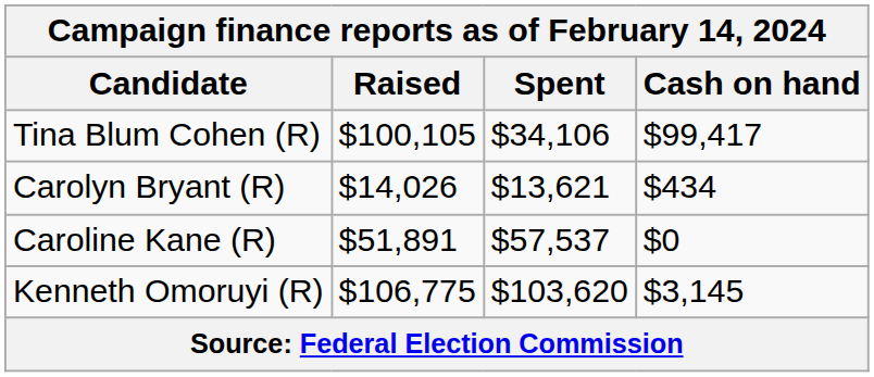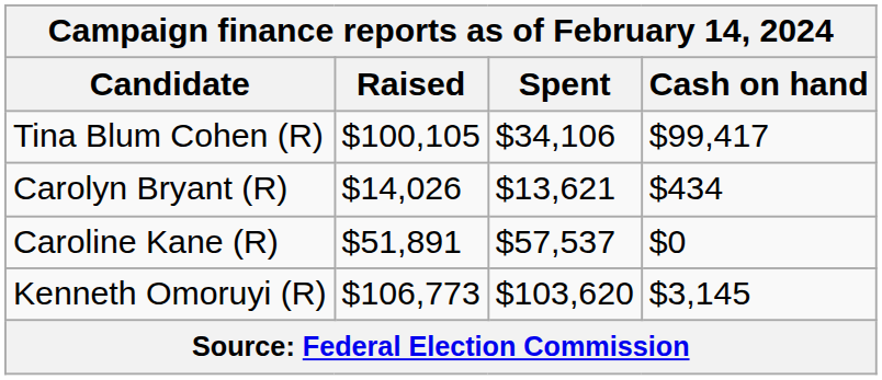Kenneth Omoruyi (R) | Raised: $106,775 -> $106,773
